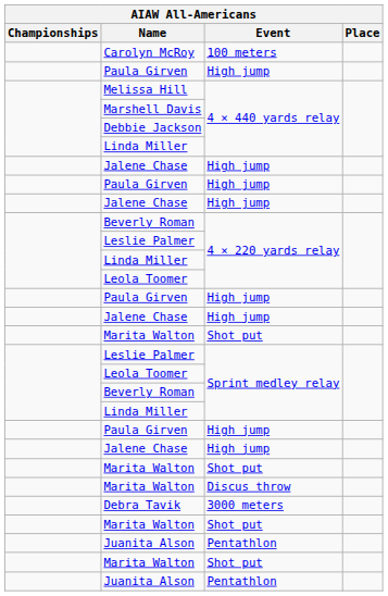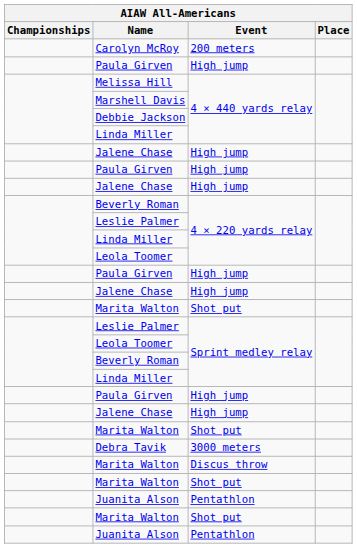- row: Carolyn McRoy | 100 meters
+ row: Carolyn McRoy | 200 meters
rows swapped: Marita Walton / Discus throw <-> Debra Tavik
